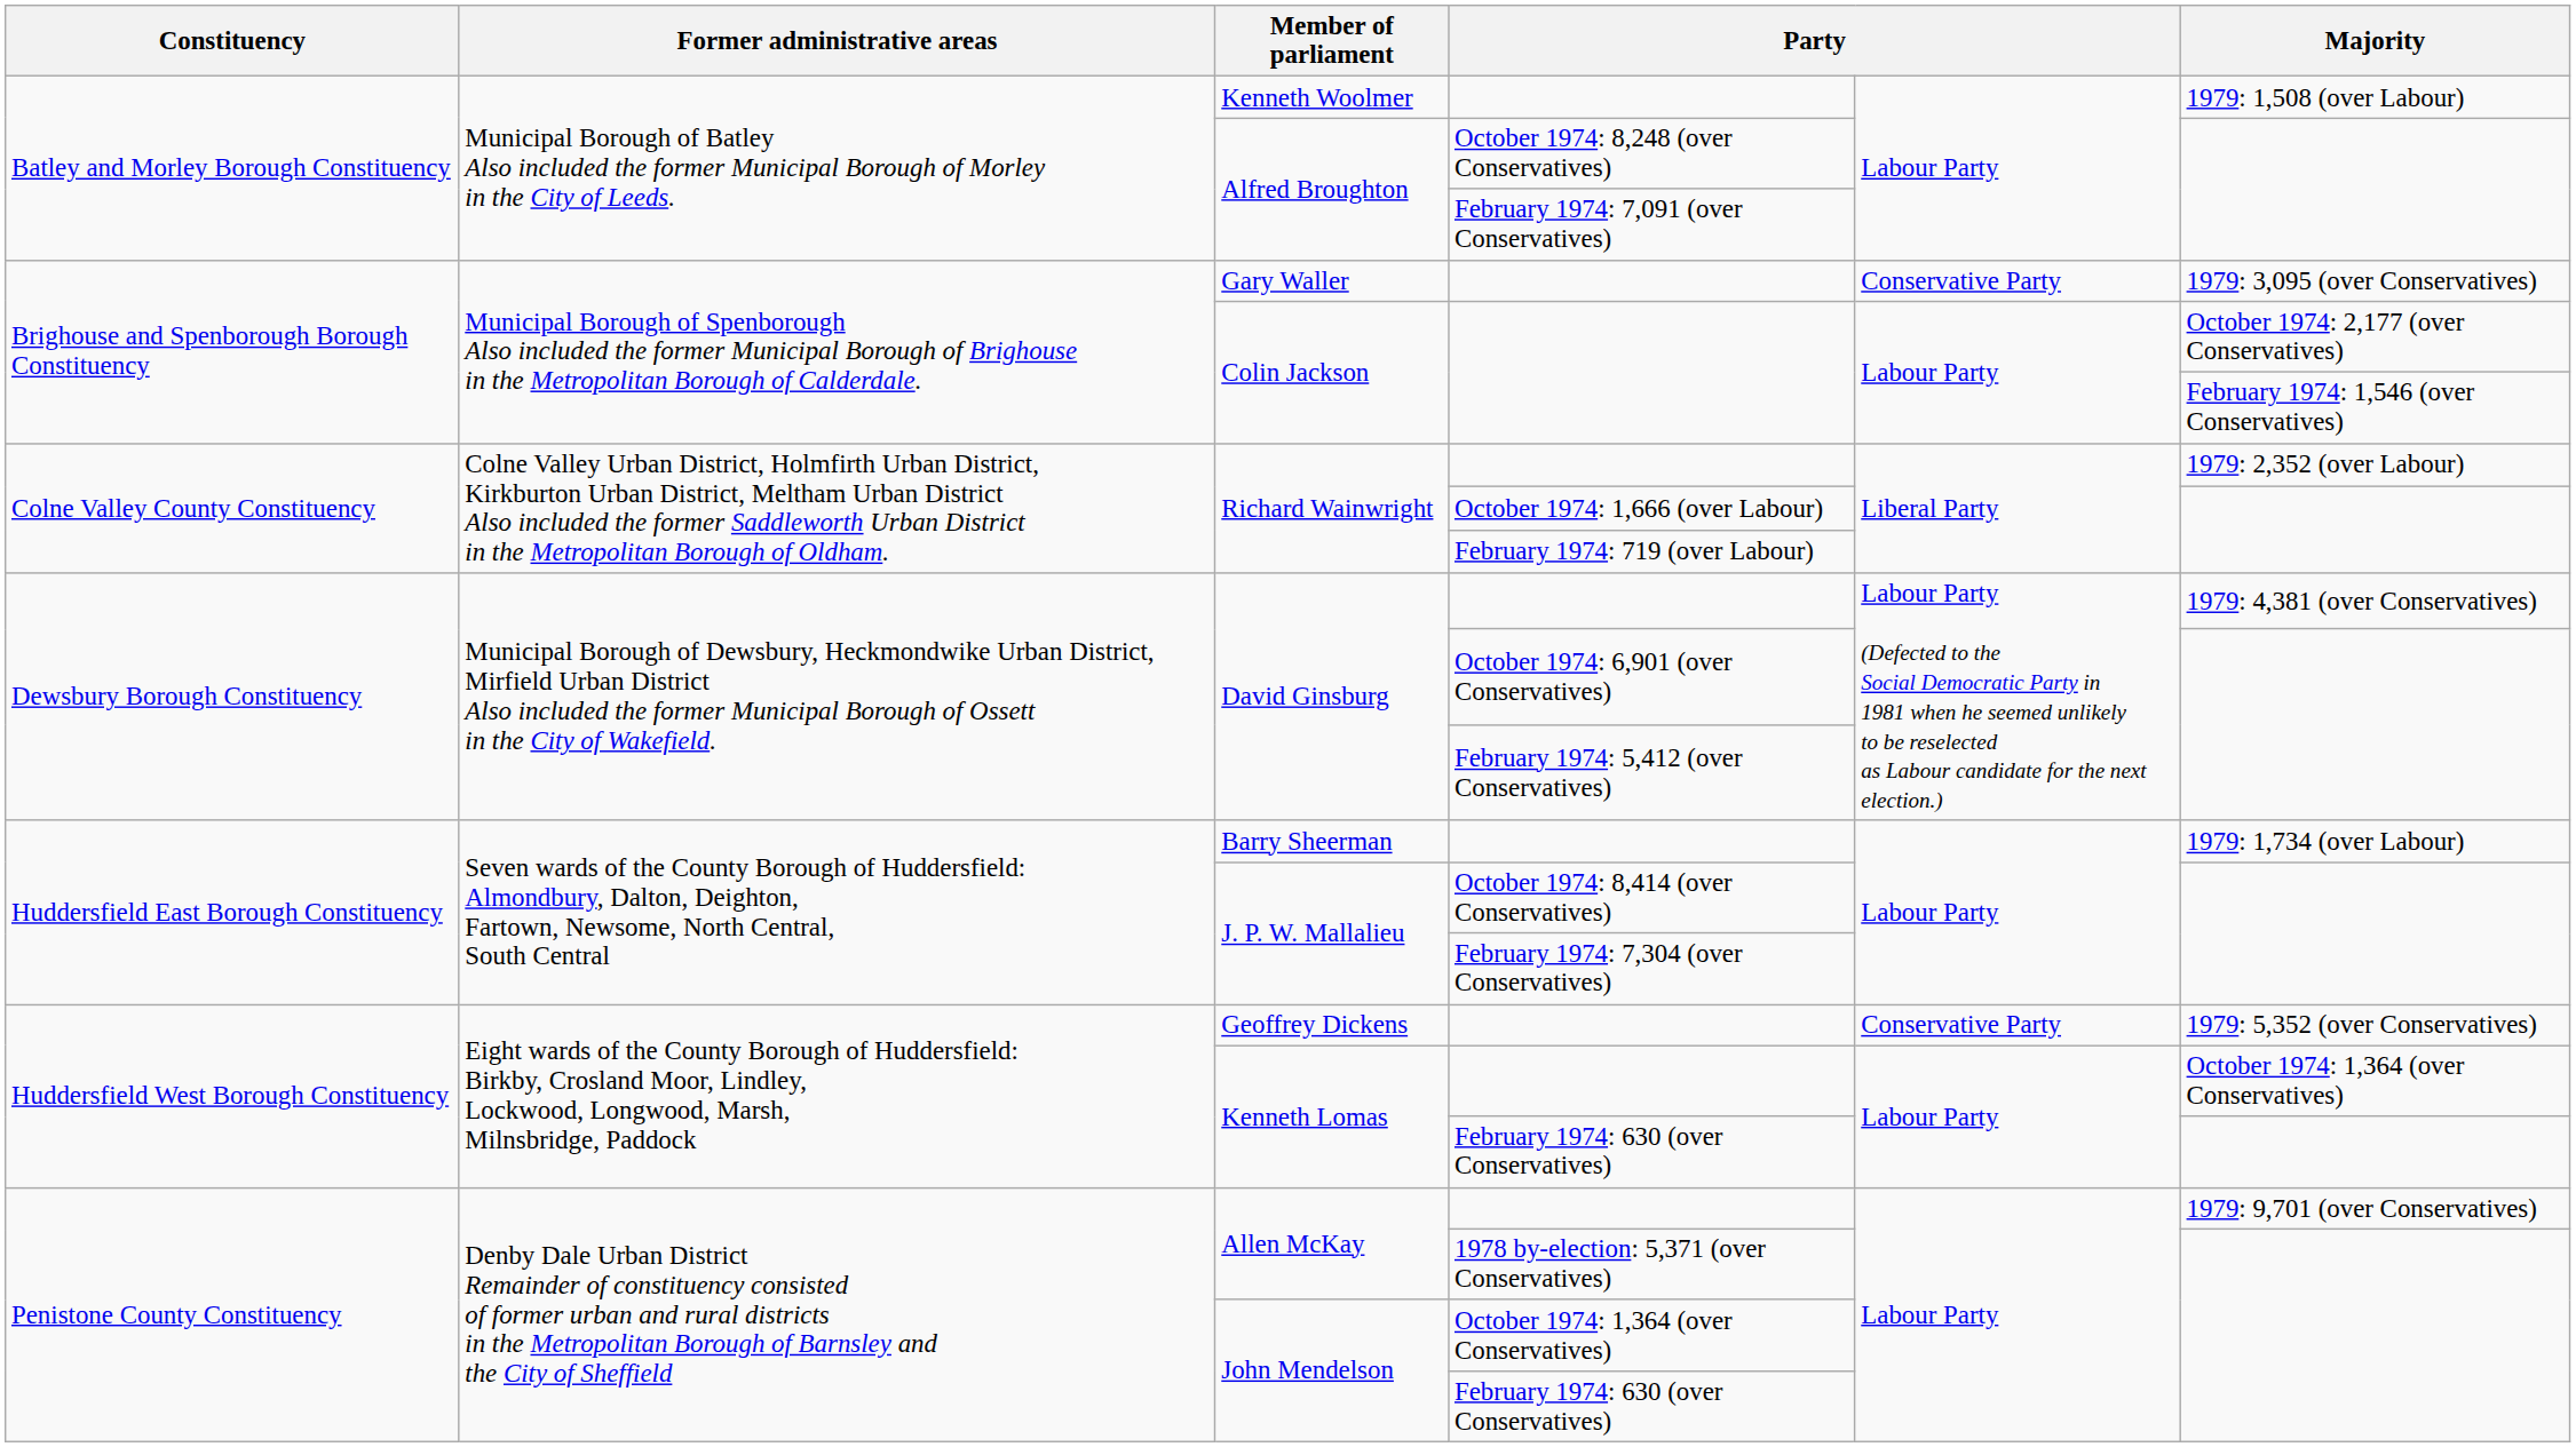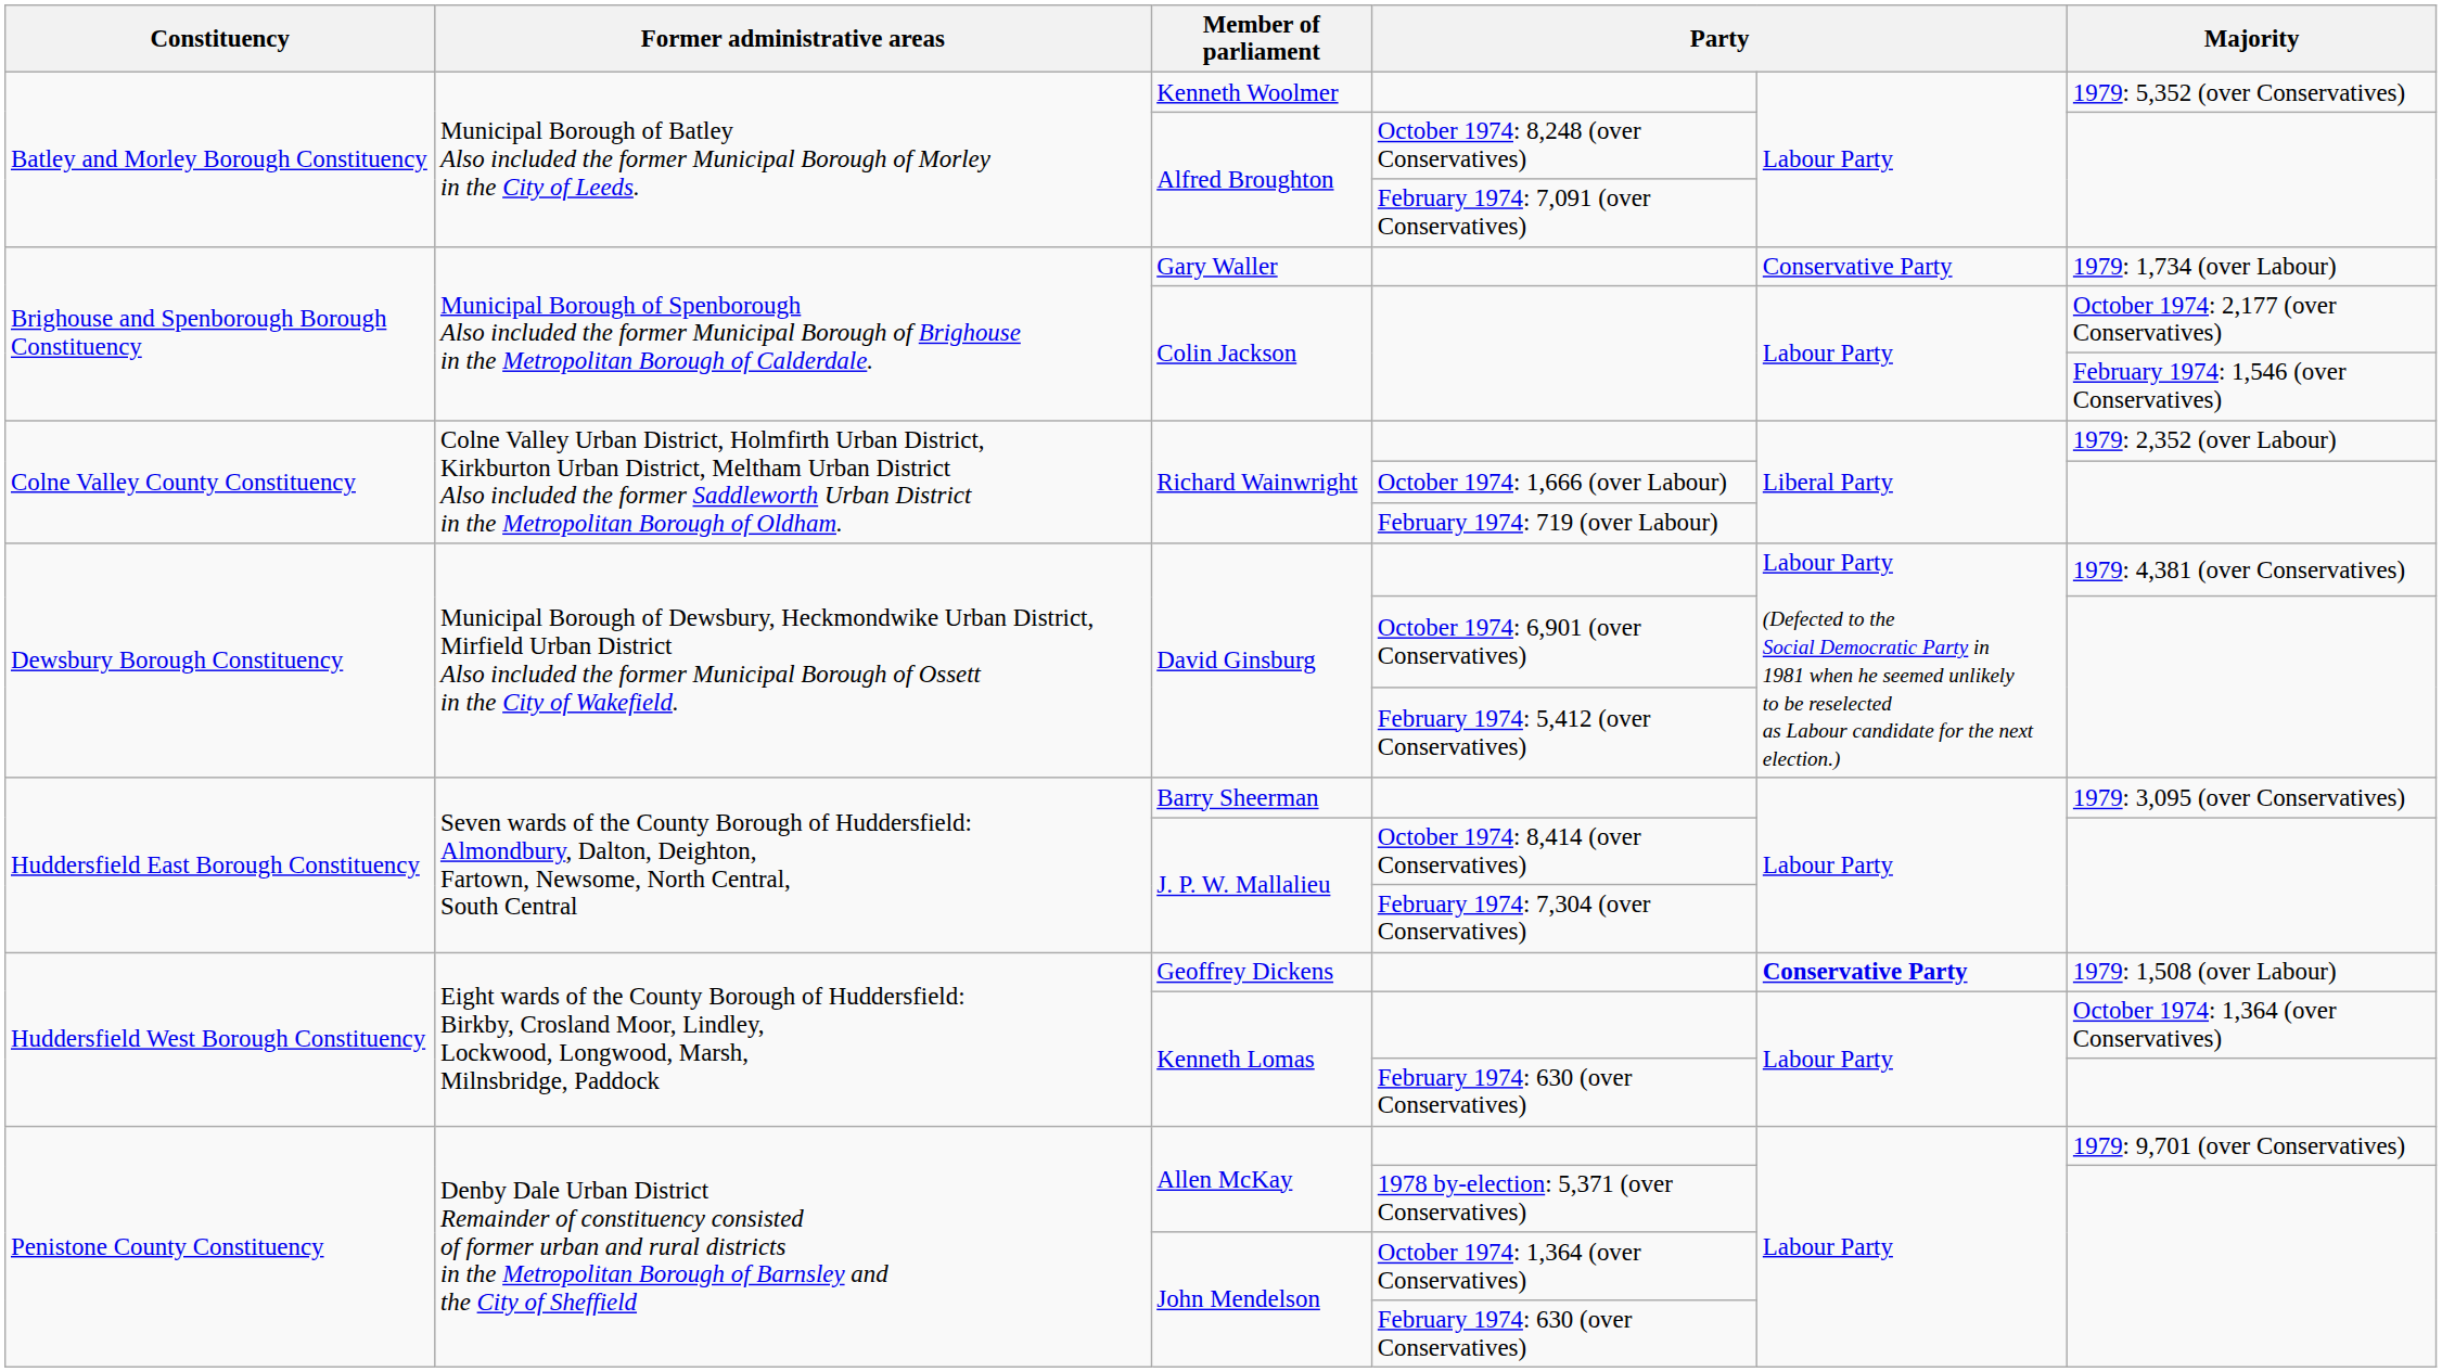Kenneth Woolmer | Majority: 1979: 1,508 (over Labour) -> 1979: 5,352 (over Conservatives)
Gary Waller | Majority: 1979: 3,095 (over Conservatives) -> 1979: 1,734 (over Labour)
Barry Sheerman | Majority: 1979: 1,734 (over Labour) -> 1979: 3,095 (over Conservatives)
Geoffrey Dickens | column 5: normal -> bold
Geoffrey Dickens | Majority: 1979: 5,352 (over Conservatives) -> 1979: 1,508 (over Labour)
